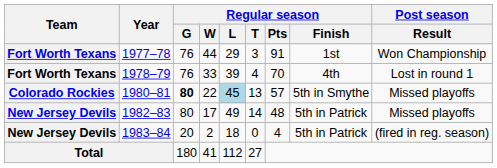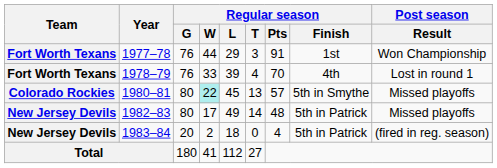1980–81 | Regular season / G: bold -> normal
1980–81 | Regular season / W: no background -> paleturquoise background
1980–81 | Regular season / L: lightblue background -> no background
